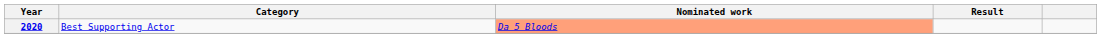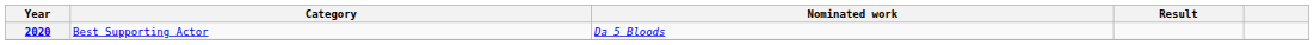2020 | Nominated work: lightsalmon background -> no background
